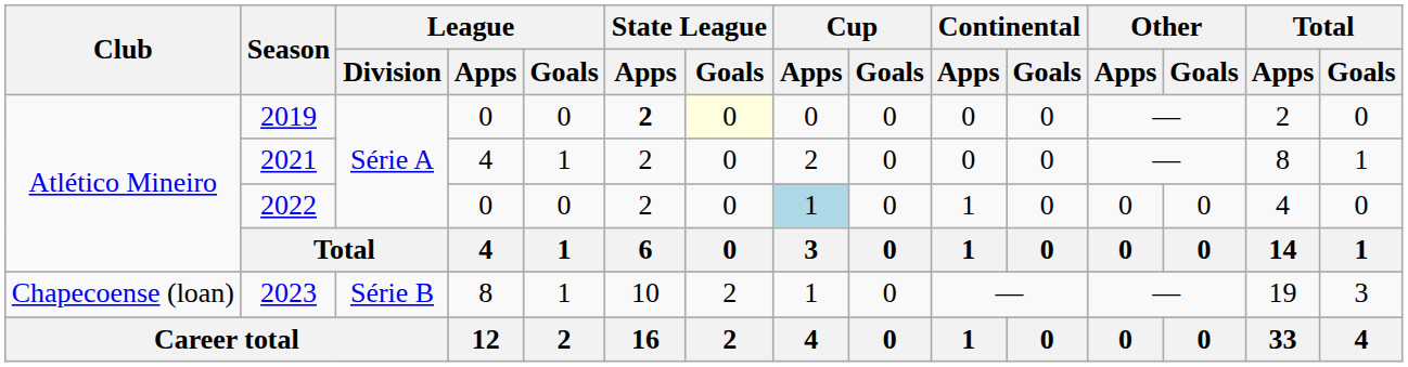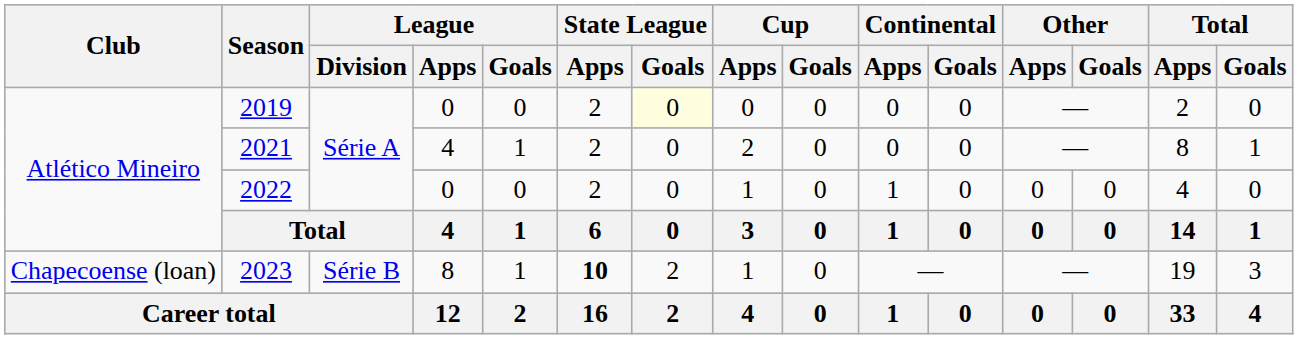2019 | State League / Apps: bold -> normal
2022 | Cup / Apps: lightblue background -> no background
2023 | State League / Apps: normal -> bold
